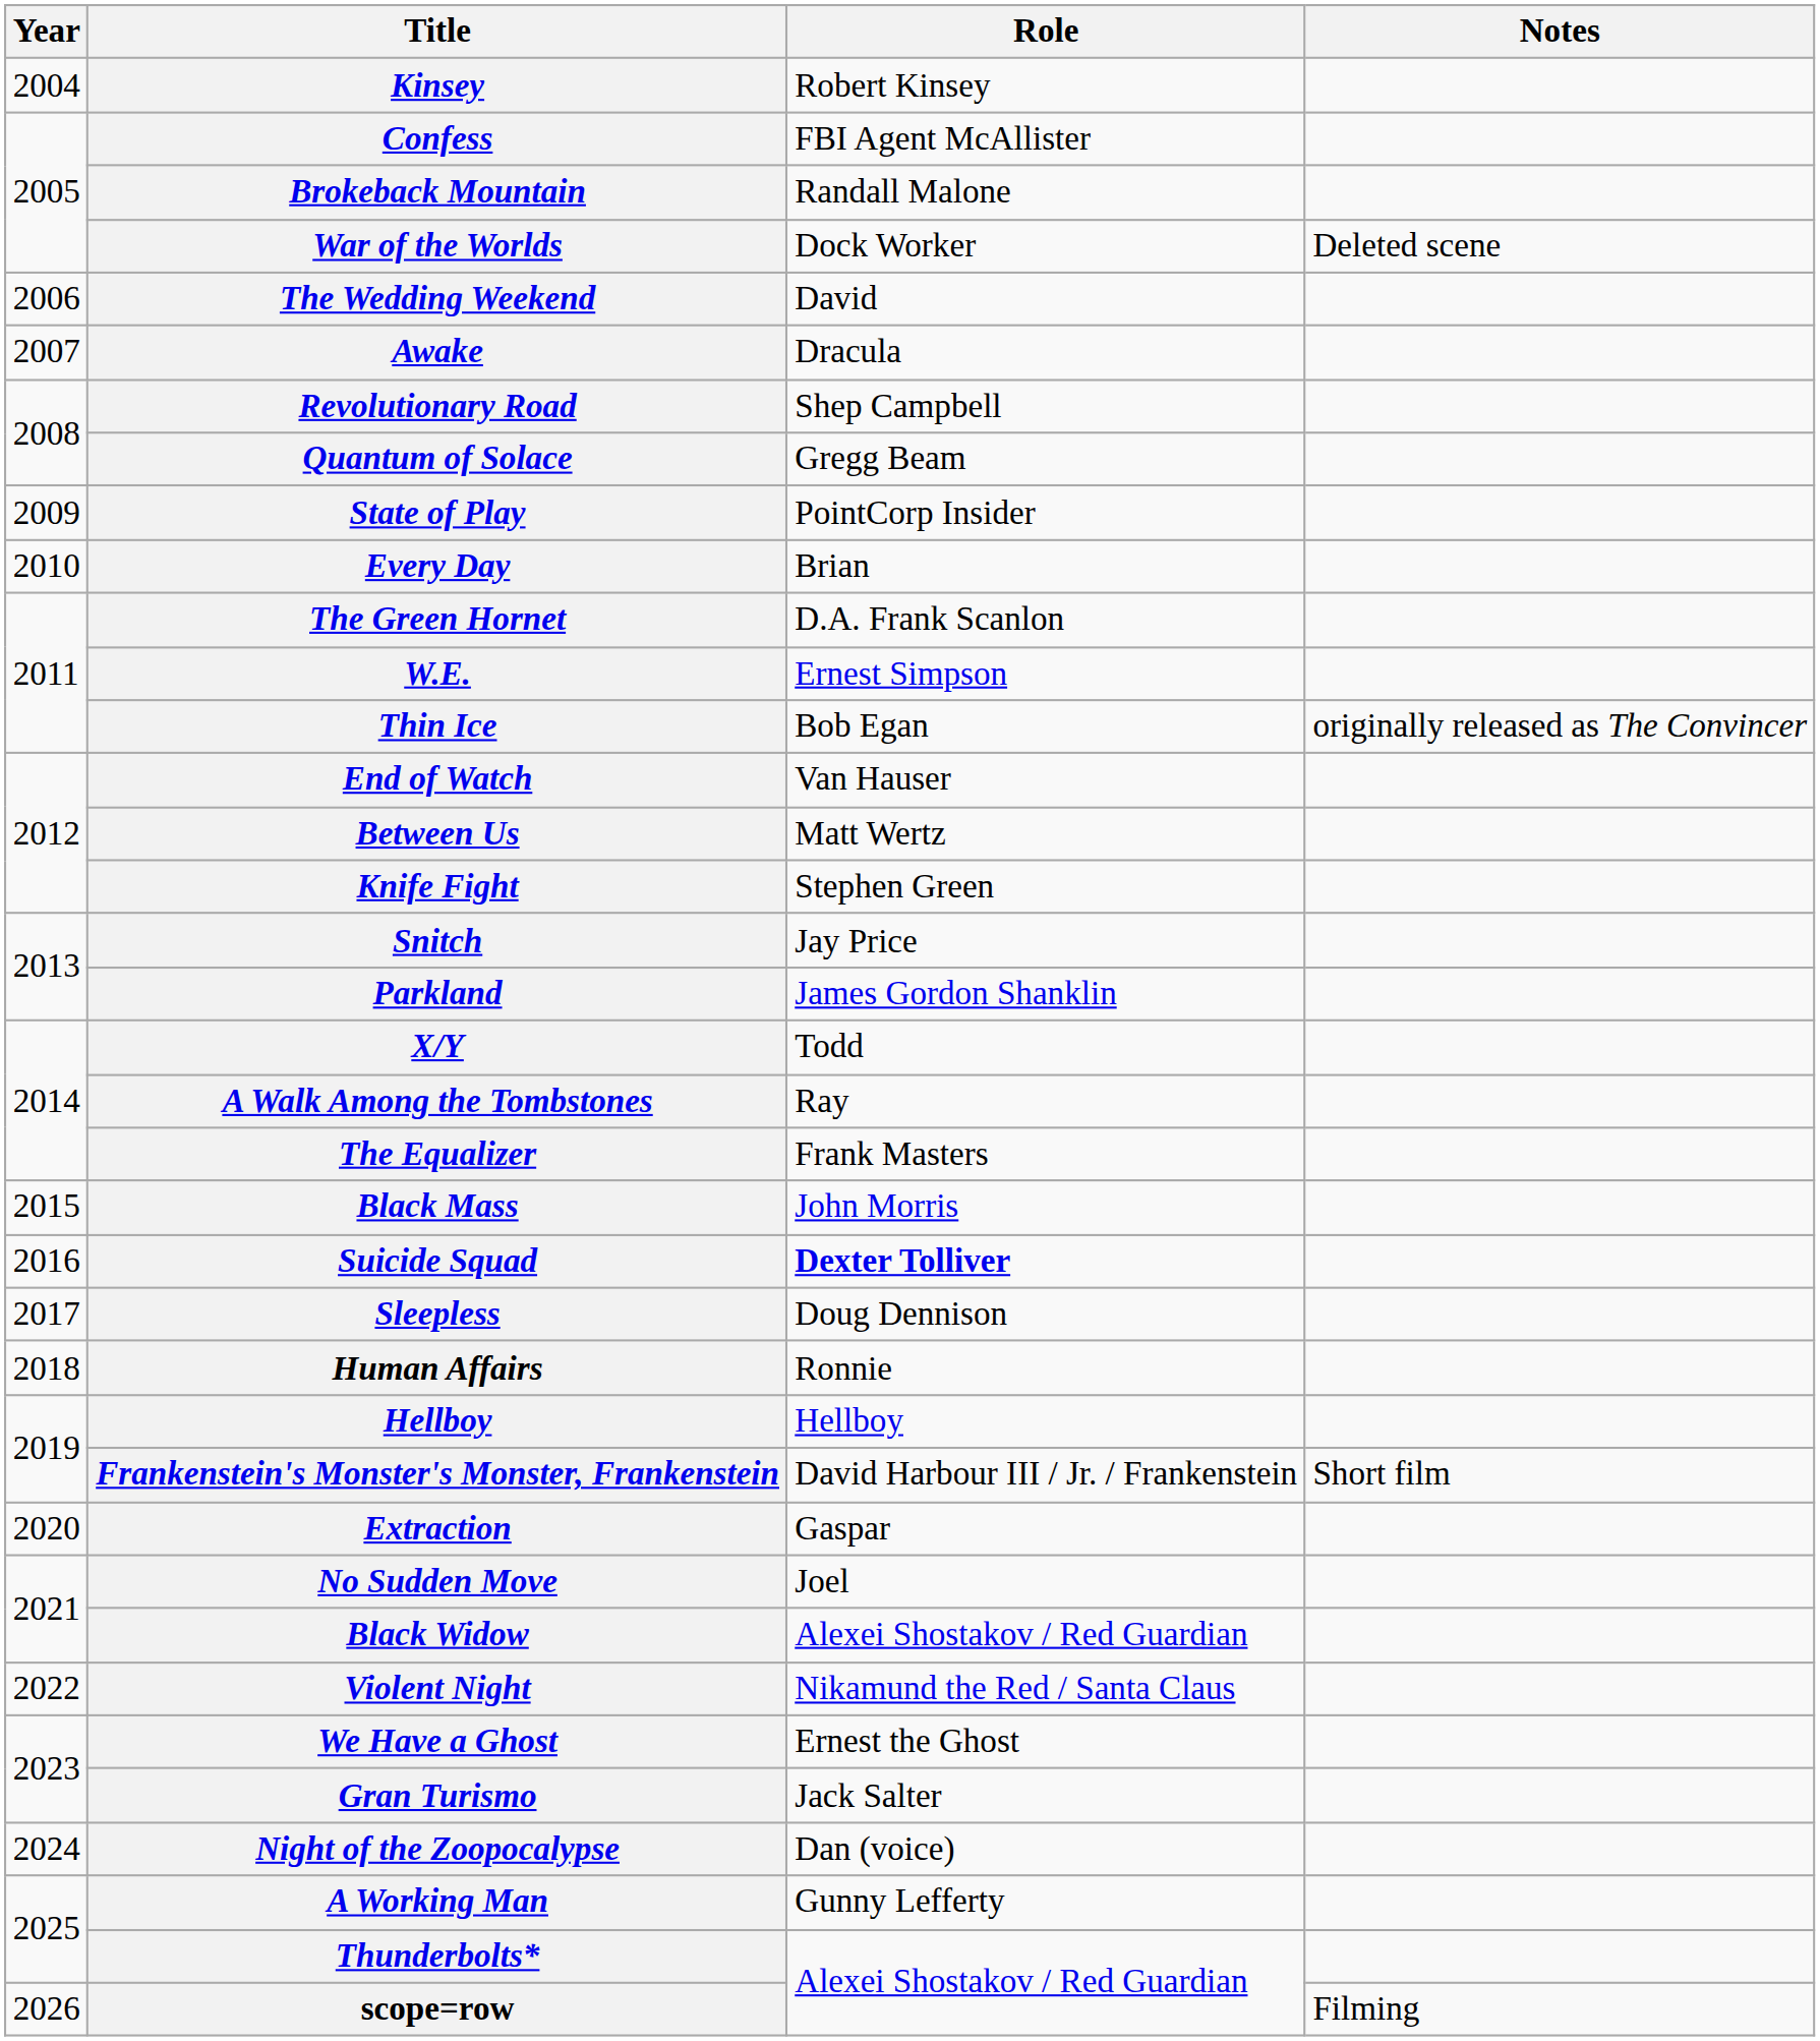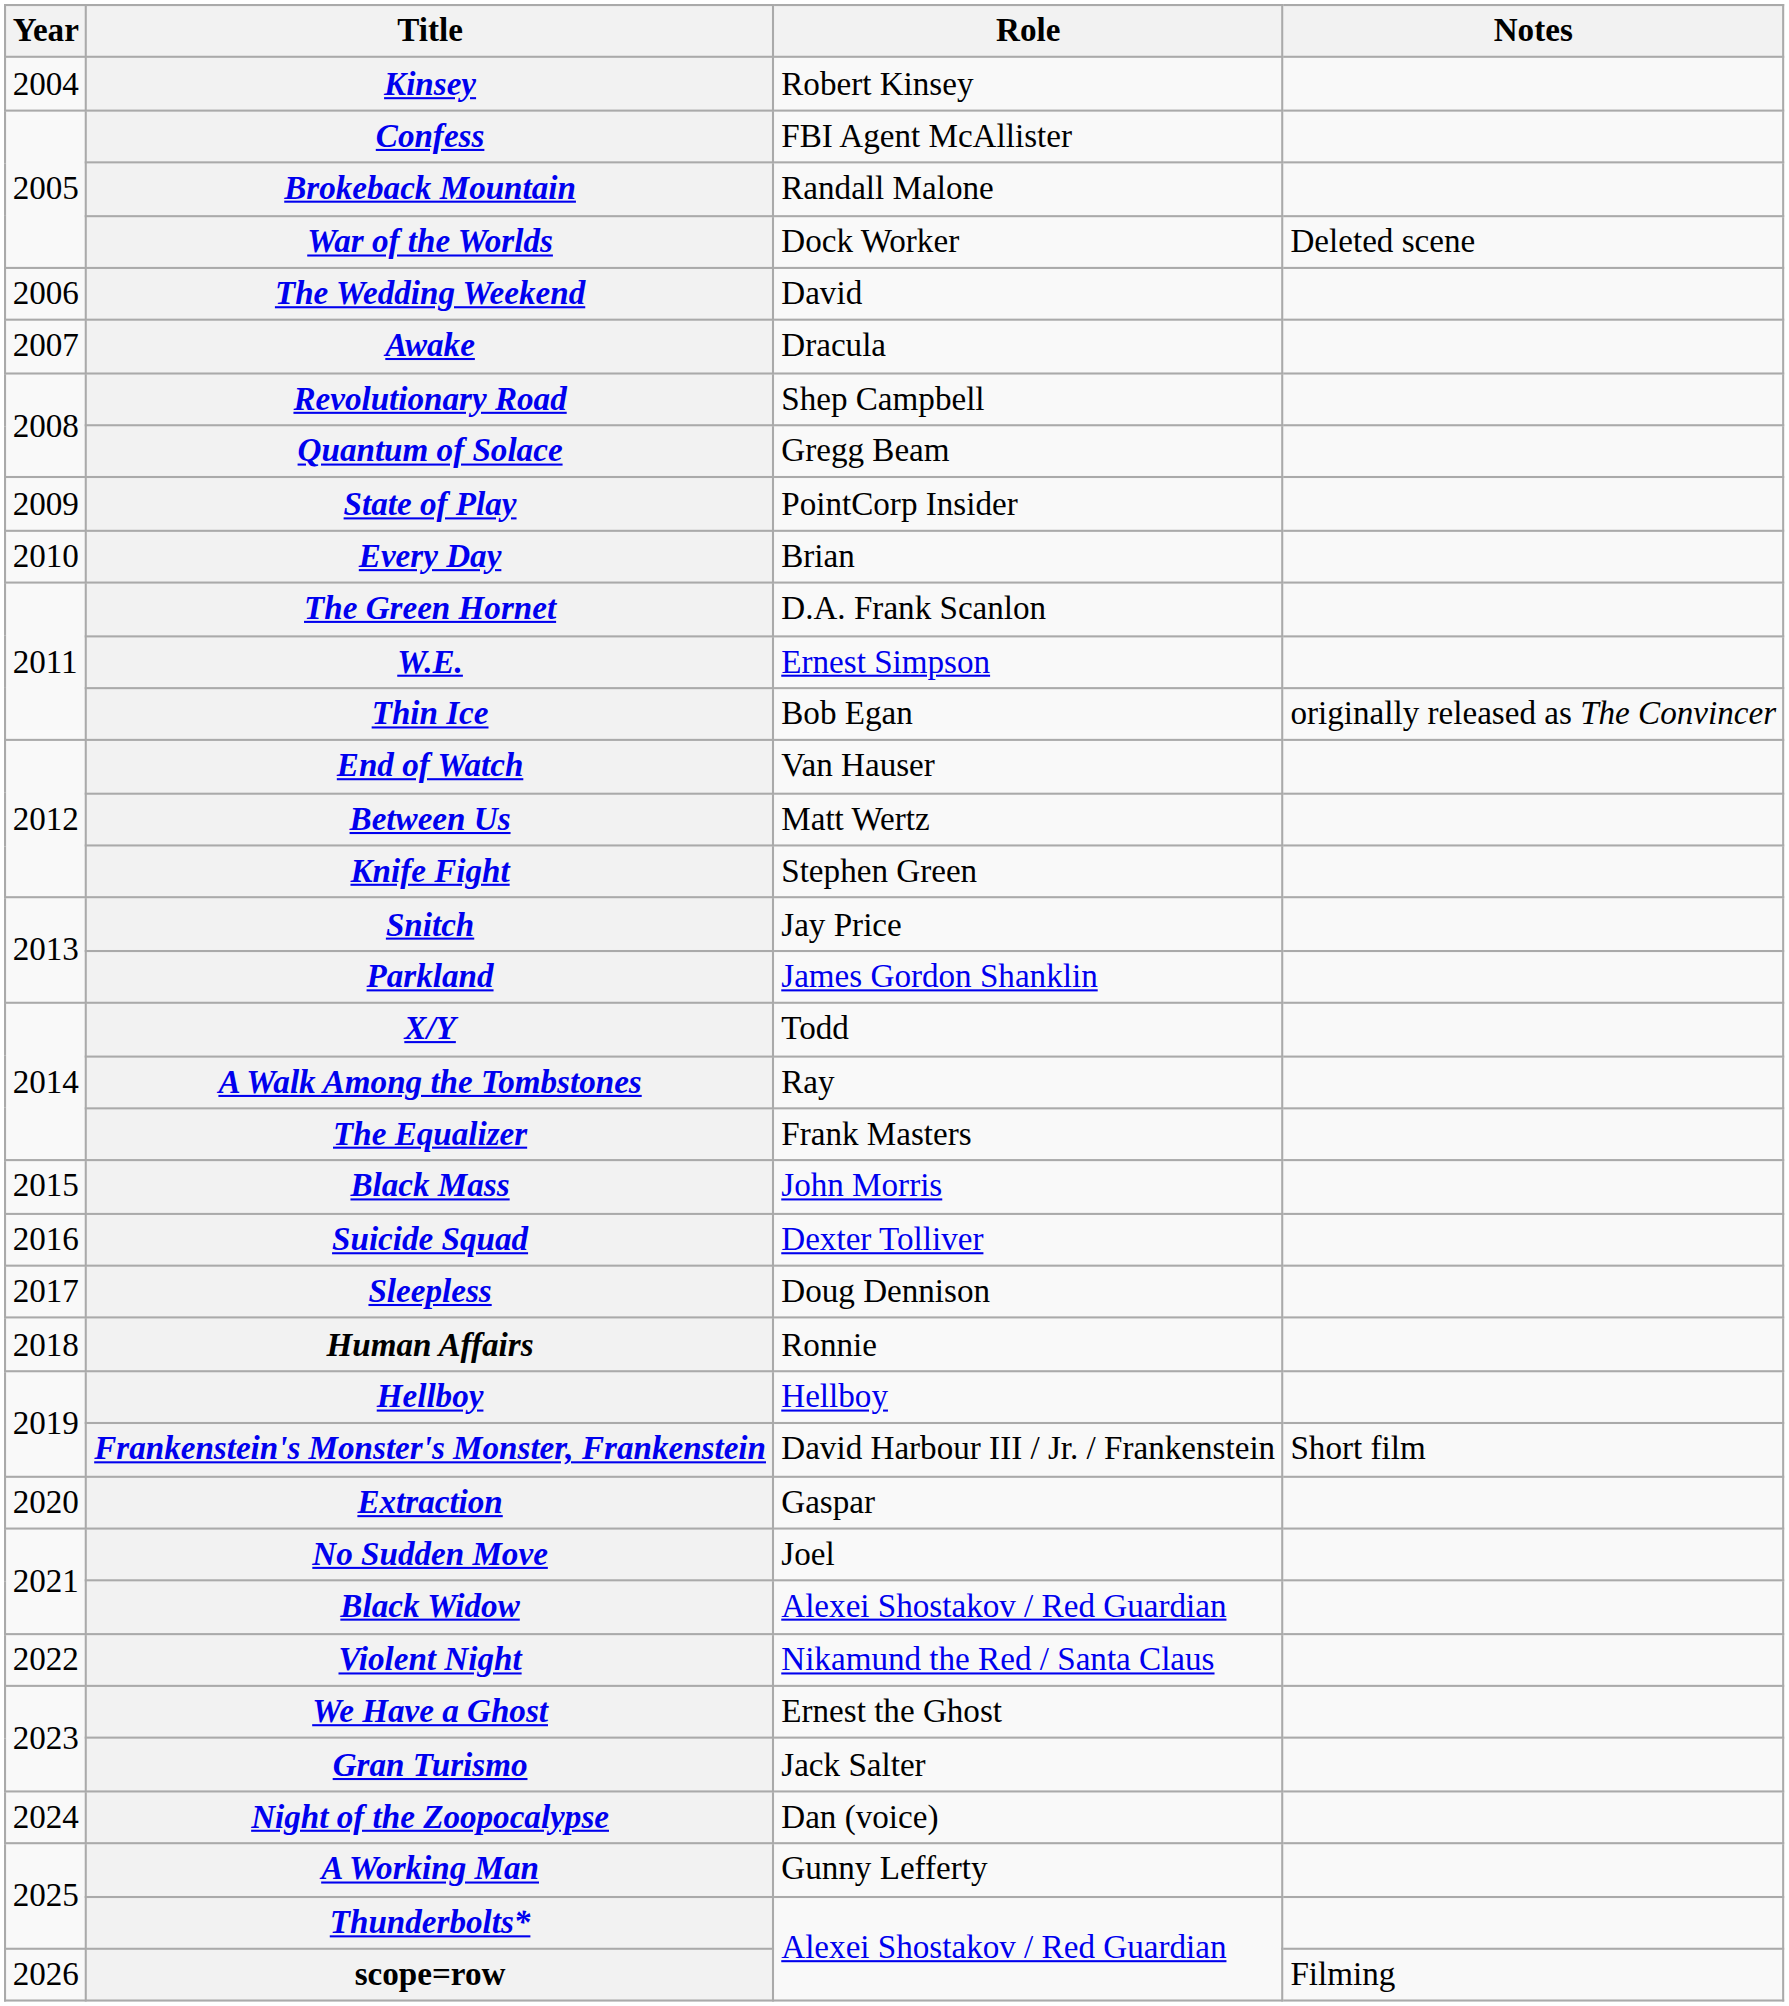Suicide Squad | Role: bold -> normal
